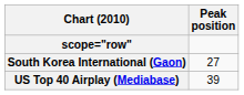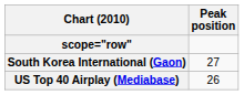US Top 40 Airplay (Mediabase) | Peak position: 39 -> 26
